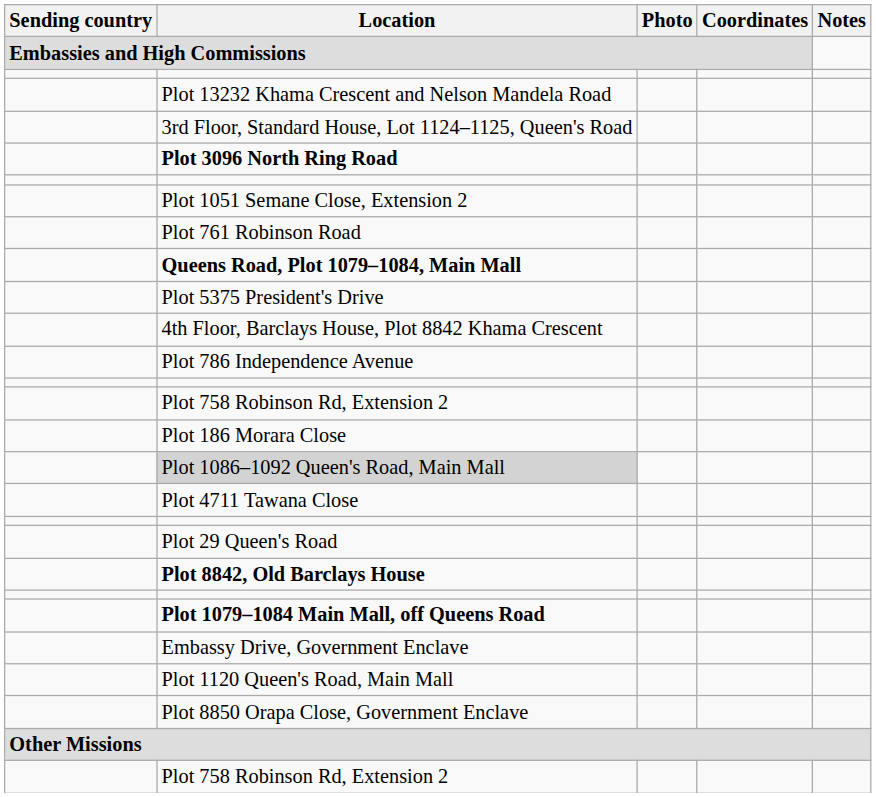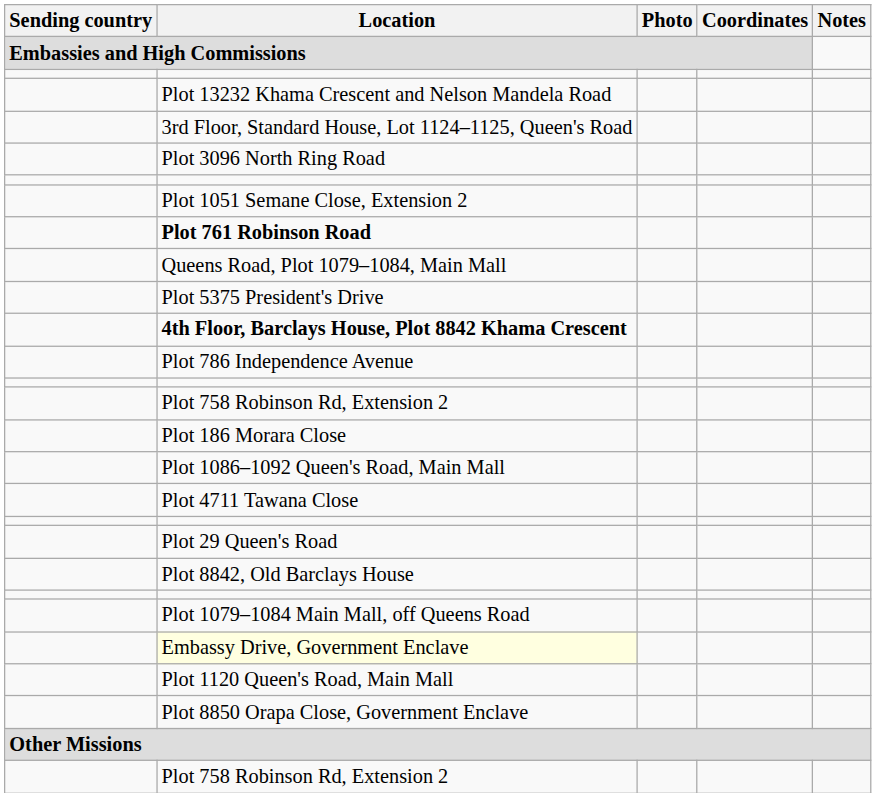Plot 3096 North Ring Road | Location / Embassies and High Commissions: bold -> normal
Plot 761 Robinson Road | Location / Embassies and High Commissions: normal -> bold
Queens Road, Plot 1079–1084, Main Mall | Location / Embassies and High Commissions: bold -> normal
4th Floor, Barclays House, Plot 8842 Khama Crescent | Location / Embassies and High Commissions: normal -> bold
Plot 1086–1092 Queen's Road, Main Mall | Location / Embassies and High Commissions: lightgrey background -> no background
Plot 8842, Old Barclays House | Location / Embassies and High Commissions: bold -> normal
Plot 1079–1084 Main Mall, off Queens Road | Location / Embassies and High Commissions: bold -> normal
Embassy Drive, Government Enclave | Location / Embassies and High Commissions: no background -> lightyellow background
